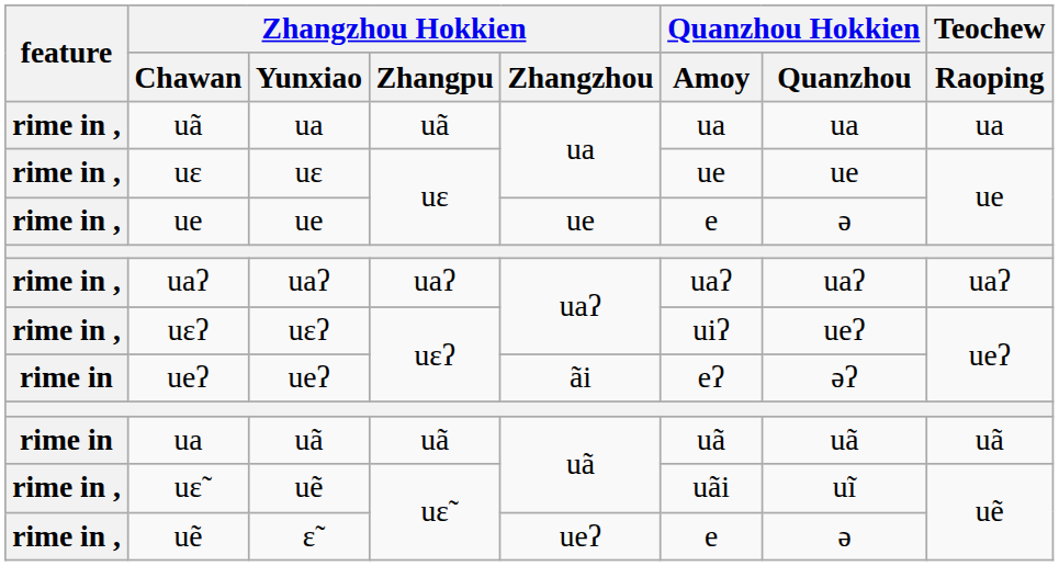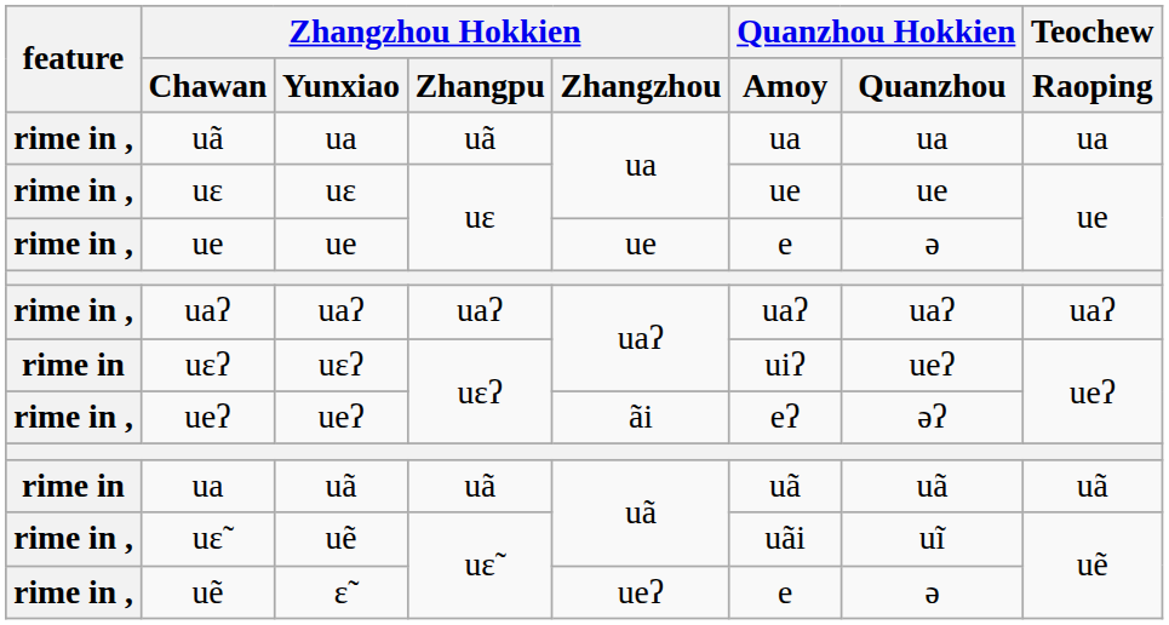row 8 | feature: rime in , -> rime in
row 9 | feature: rime in -> rime in ,
